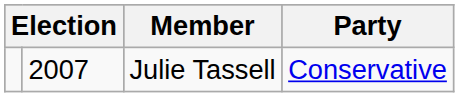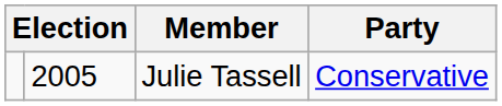Julie Tassell | column 2: 2007 -> 2005
